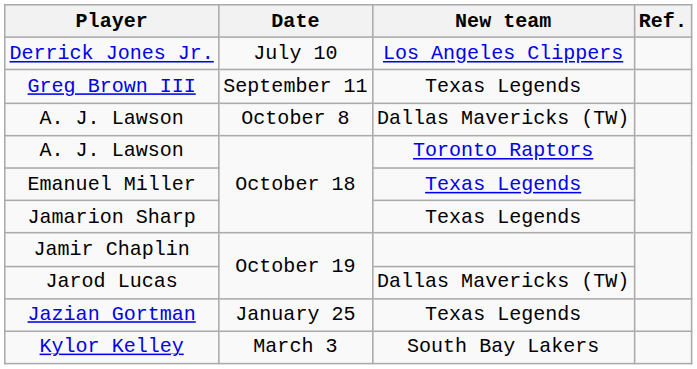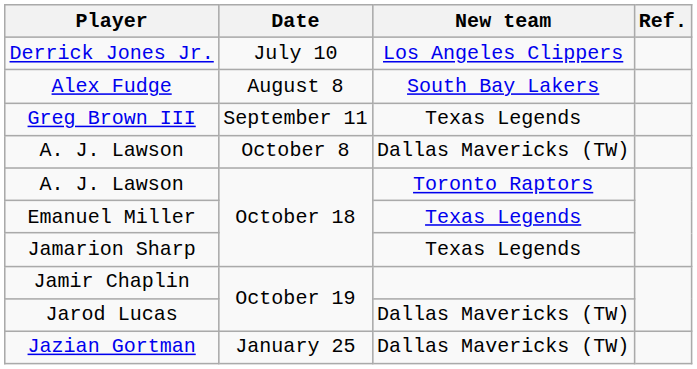+ row: Alex Fudge | August 8 | South Bay Lakers
Jazian Gortman | New team: Texas Legends -> Dallas Mavericks (TW)
- row: Kylor Kelley | March 3 | South Bay Lakers
